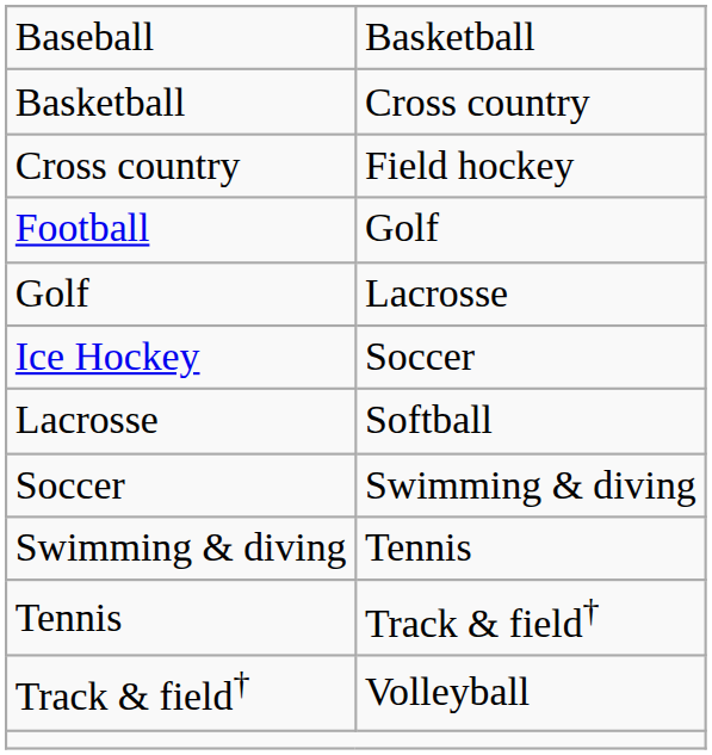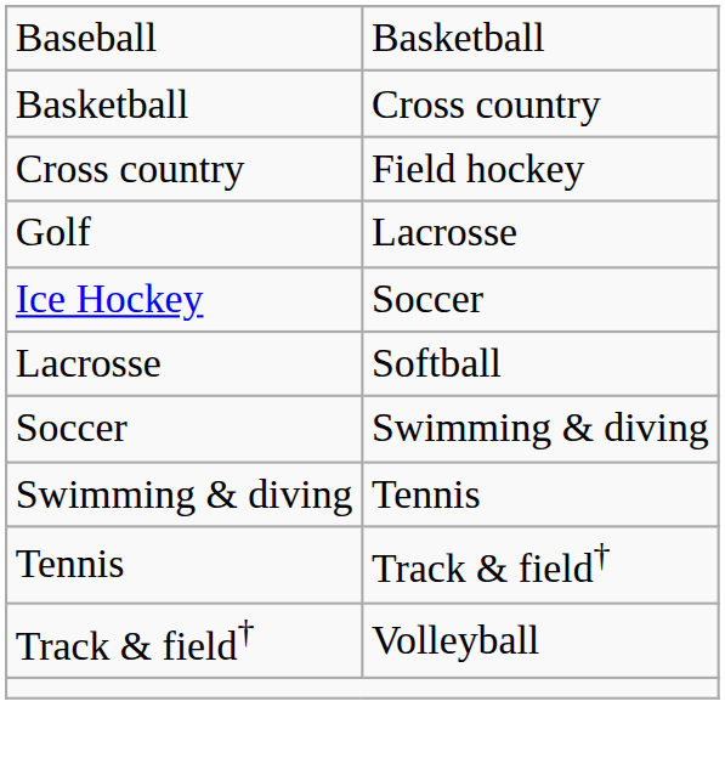- row: Football | Golf
